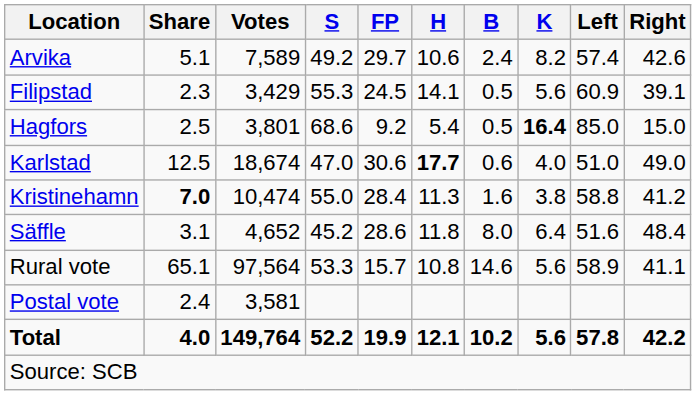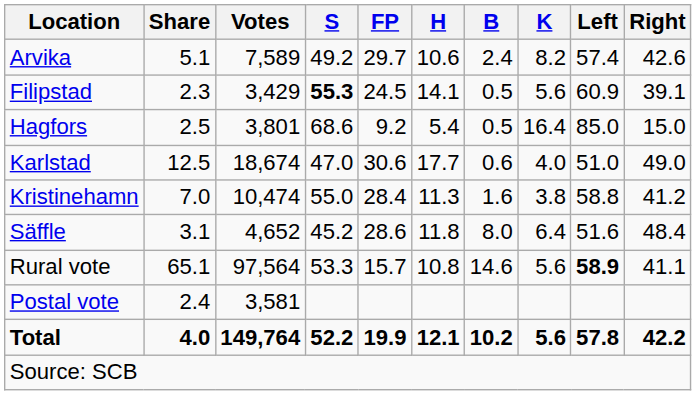Filipstad | S: normal -> bold
Hagfors | K: bold -> normal
Karlstad | H: bold -> normal
Kristinehamn | Share: bold -> normal
Rural vote | Left: normal -> bold
